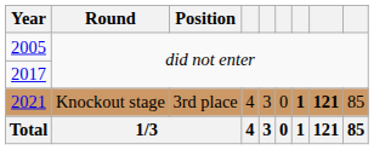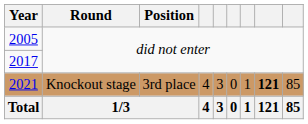2021 | column 7: bold -> normal
